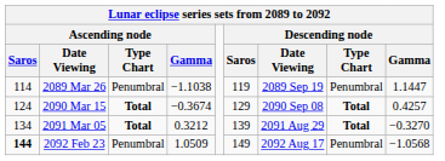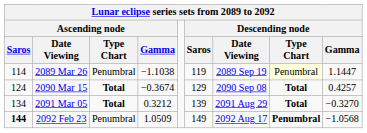2089 Mar 26 | Descending node / Type Chart: no background -> lightyellow background
2092 Feb 23 | Descending node / Type Chart: normal -> bold
